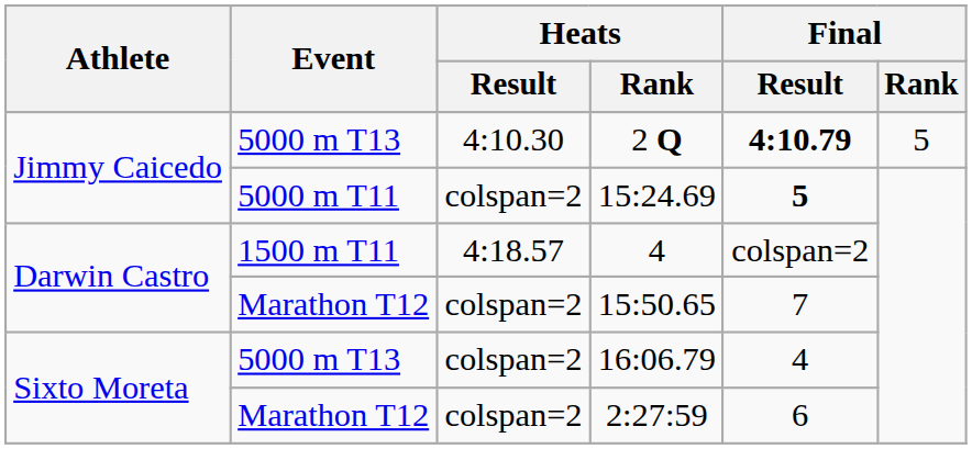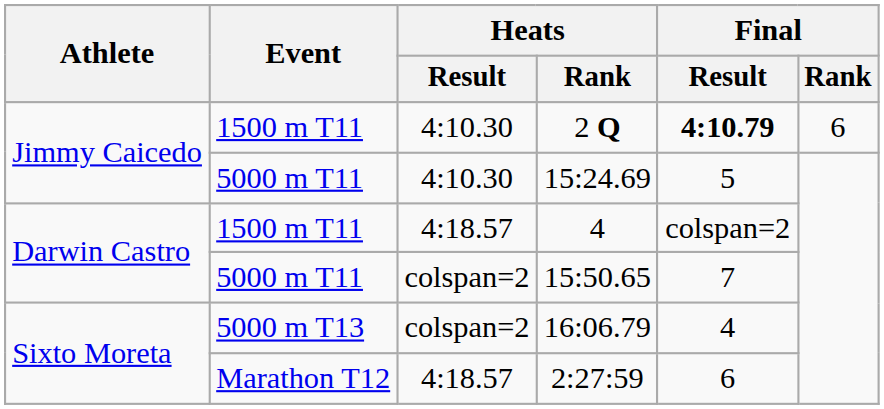2 Q | Event: 5000 m T13 -> 1500 m T11
2 Q | Final / Rank: 5 -> 6
15:24.69 | Heats / Result: colspan=2 -> 4:10.30
15:24.69 | Final / Result: bold -> normal
15:50.65 | Event: Marathon T12 -> 5000 m T11
2:27:59 | Heats / Result: colspan=2 -> 4:18.57
